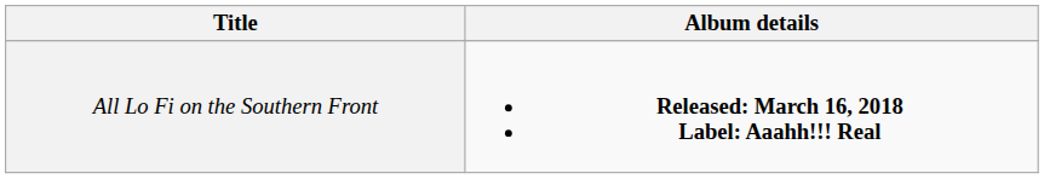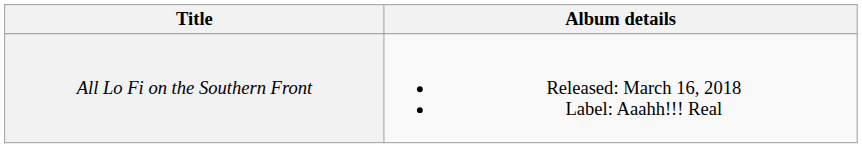row 2 | Album details: bold -> normal
